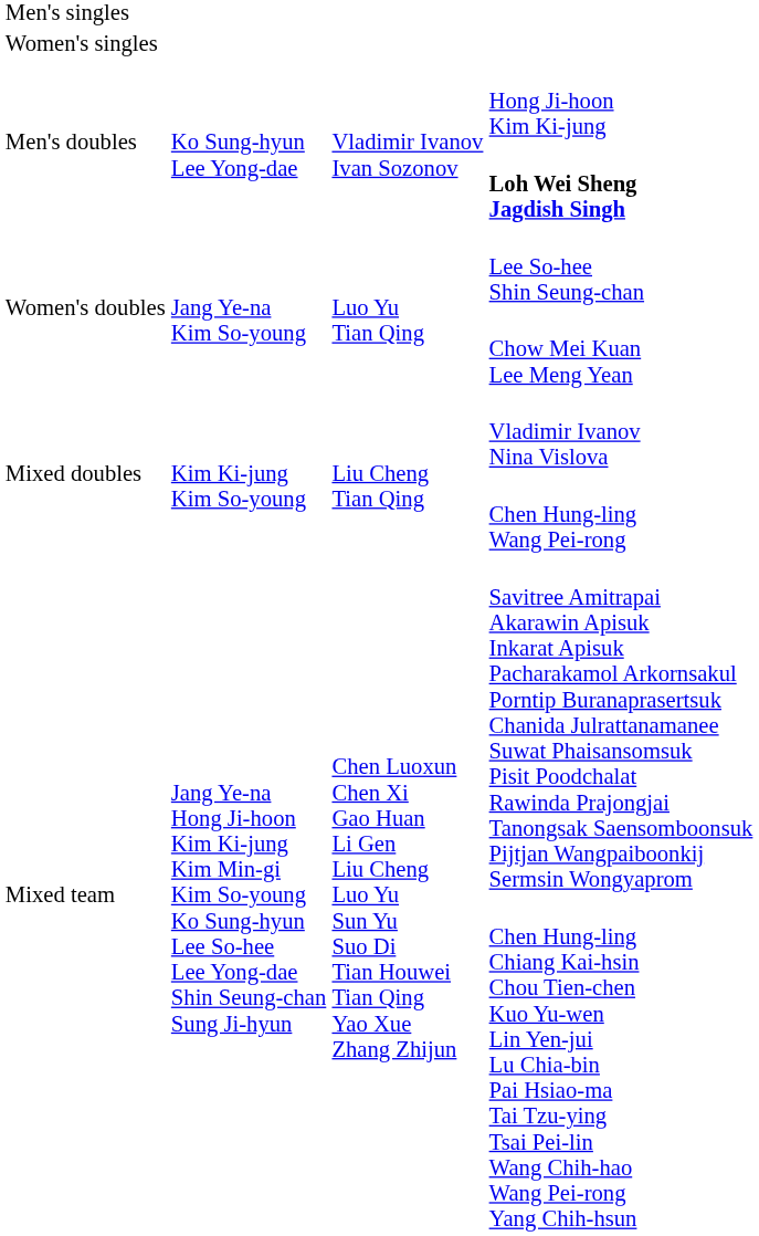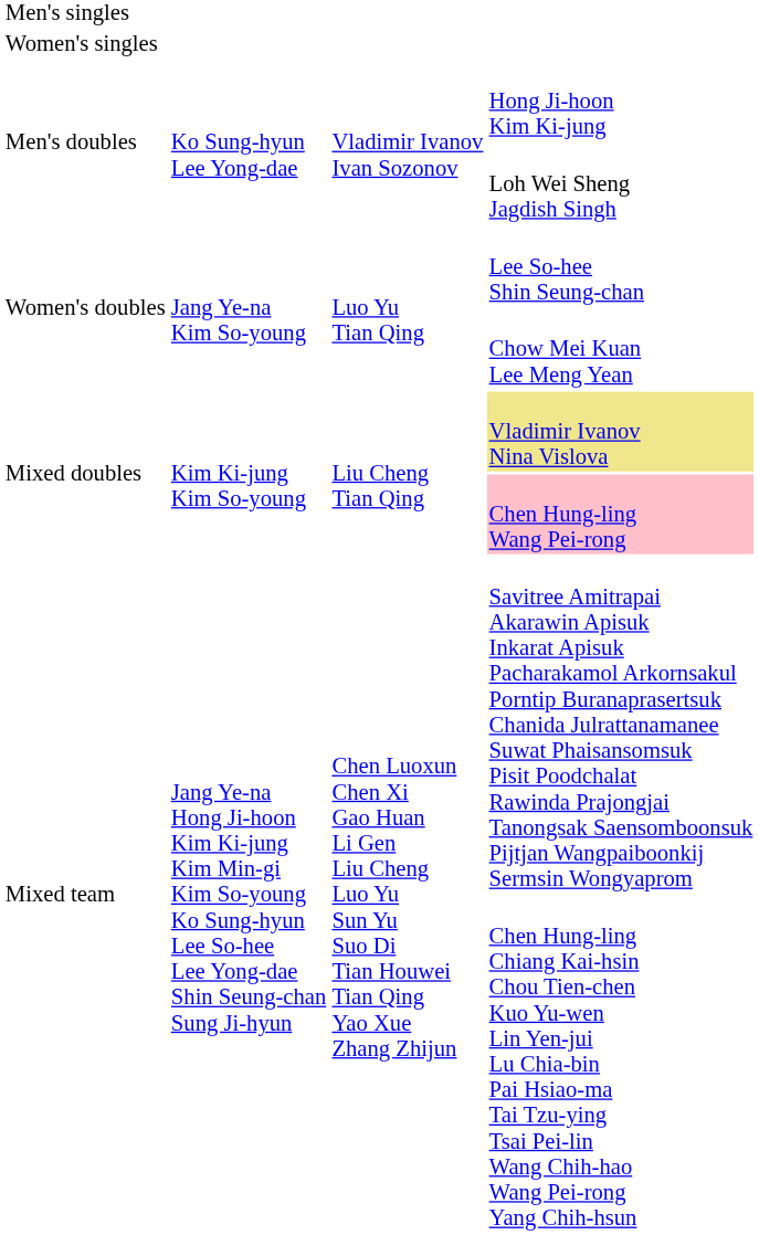Loh Wei Sheng Jagdish Singh | column 4: bold -> normal
Vladimir Ivanov Nina Vislova | column 4: no background -> khaki background
Chen Hung-ling Wang Pei-rong | column 4: no background -> pink background
